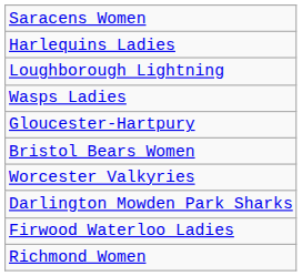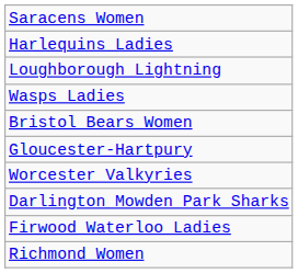row 5 | column 1: Gloucester-Hartpury -> Bristol Bears Women
row 6 | column 1: Bristol Bears Women -> Gloucester-Hartpury
